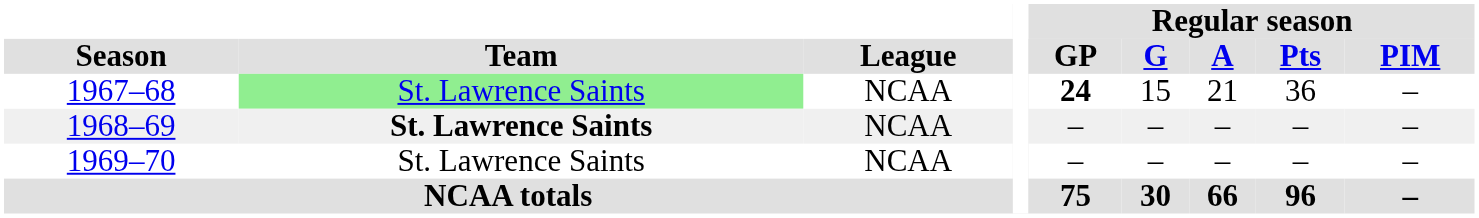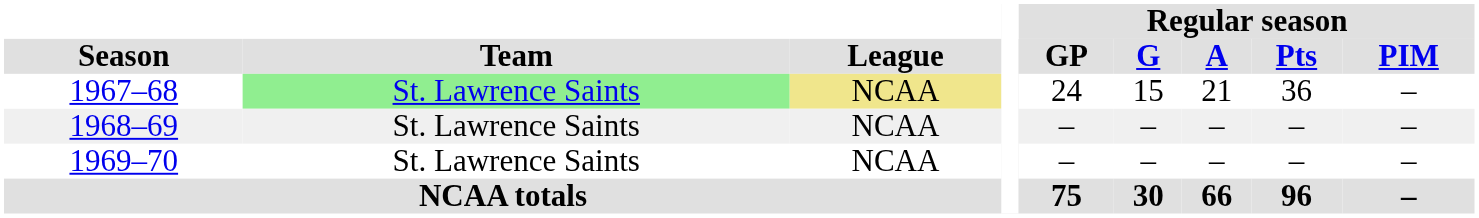1967–68 | League: no background -> khaki background
1967–68 | Regular season / GP: bold -> normal
1968–69 | Team: bold -> normal
